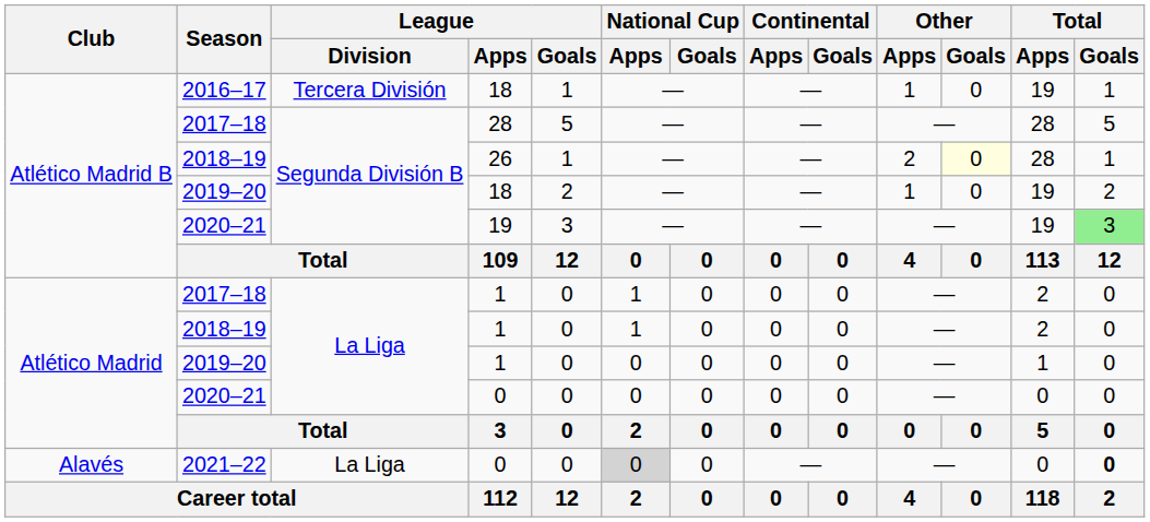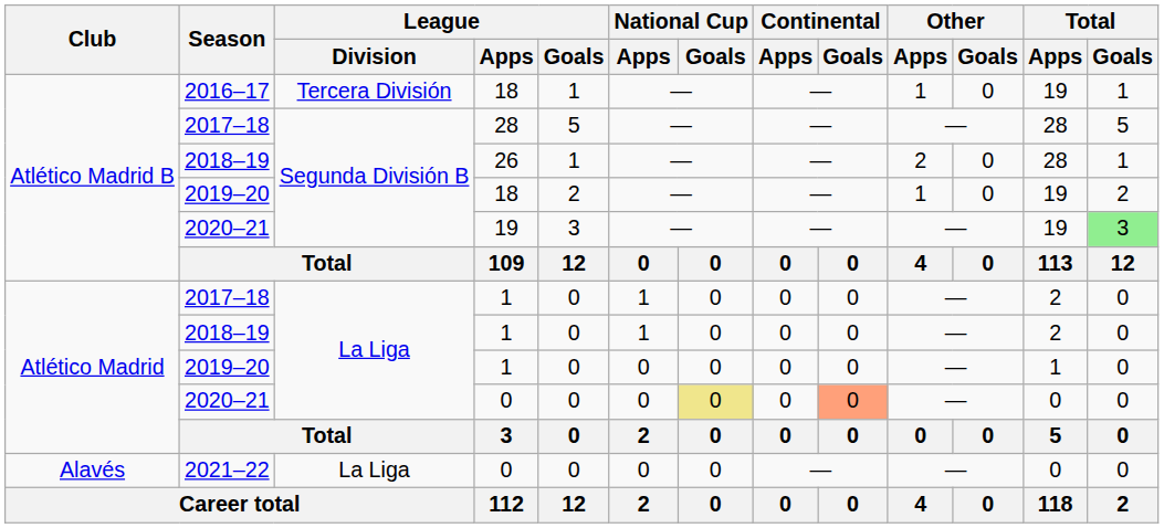2018–19 / 26 | Other / Goals: lightyellow background -> no background
2020–21 / 0 | National Cup / Goals: no background -> khaki background
2020–21 / 0 | Continental / Goals: no background -> lightsalmon background
2021–22 | National Cup / Apps: lightgrey background -> no background
2021–22 | Total / Goals: bold -> normal
